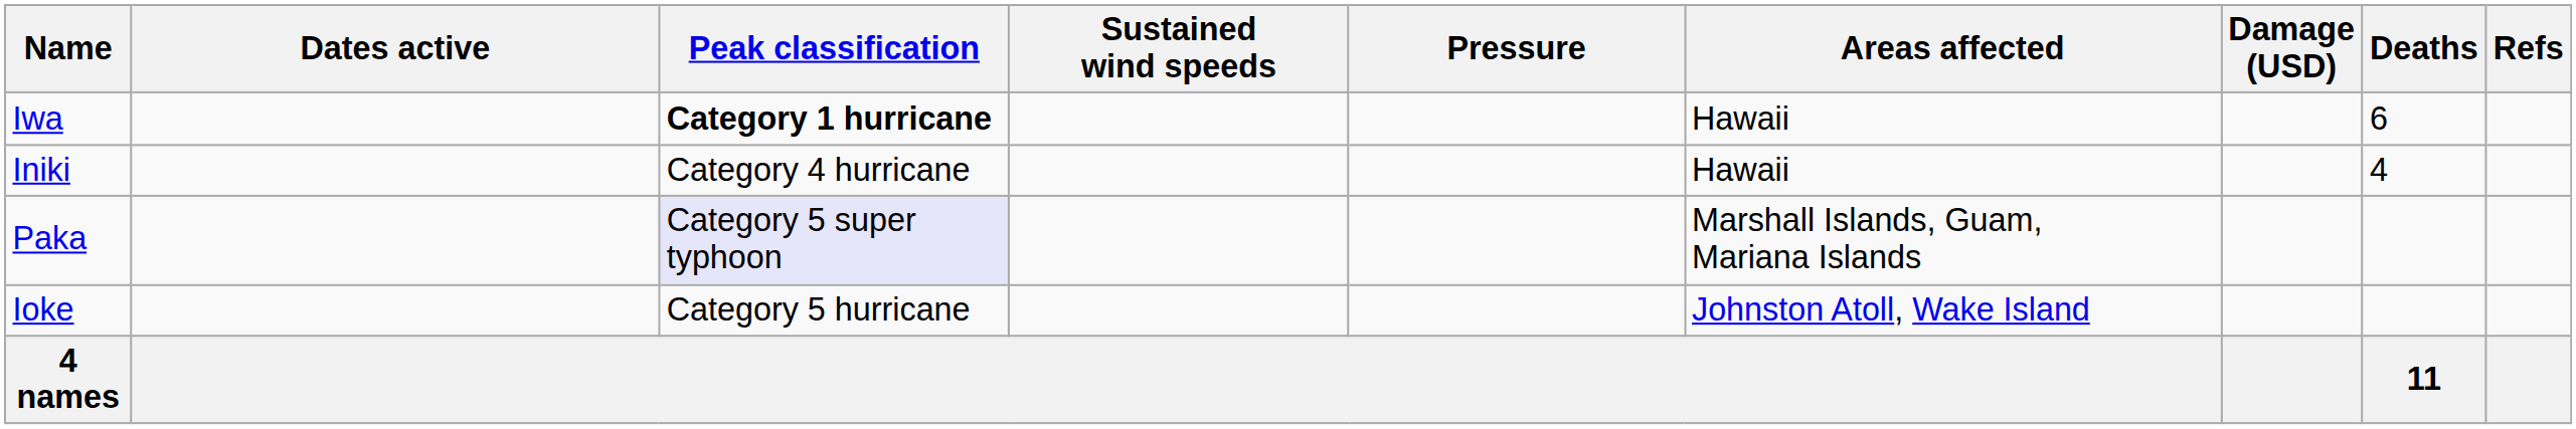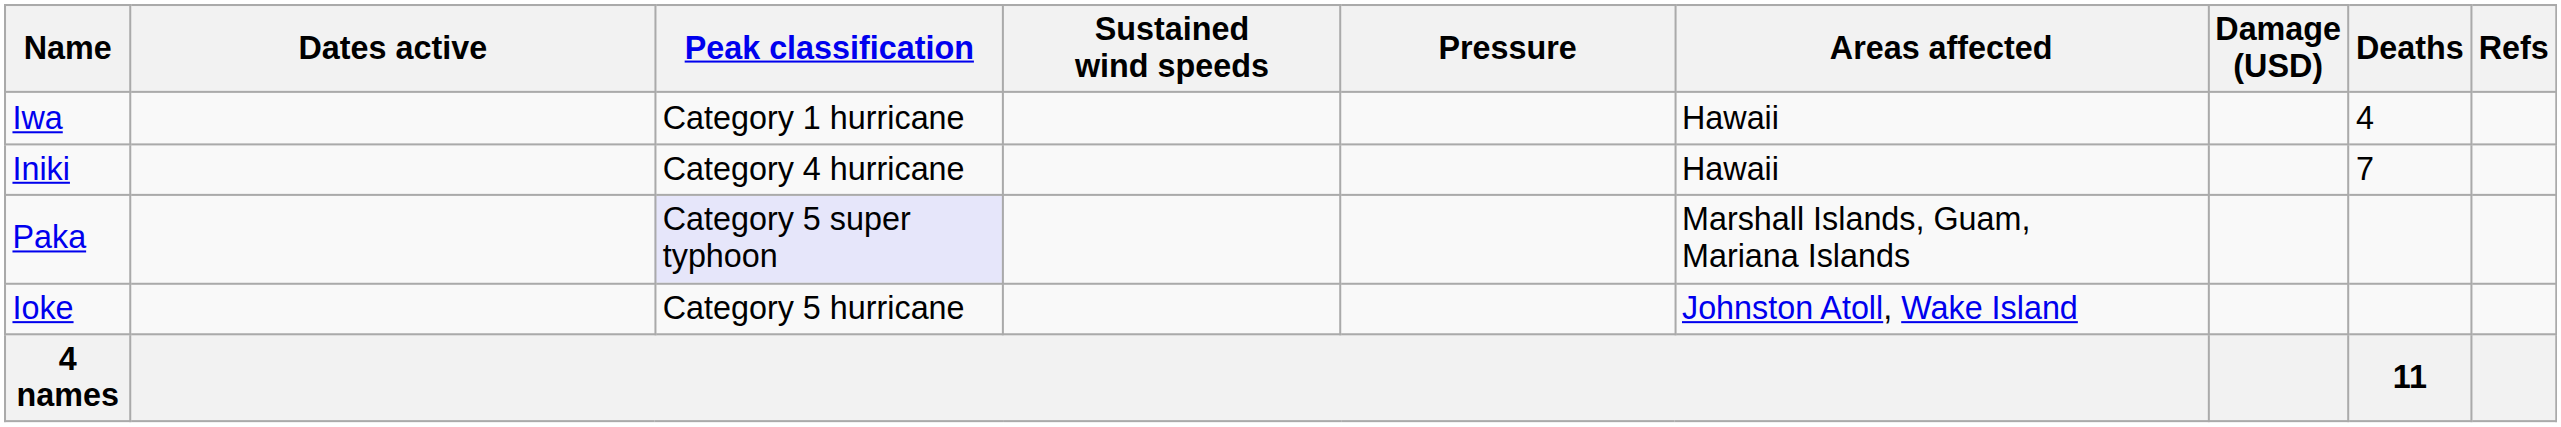Iwa | Peak classification: bold -> normal
Iwa | Deaths: 6 -> 4
Iniki | Deaths: 4 -> 7
